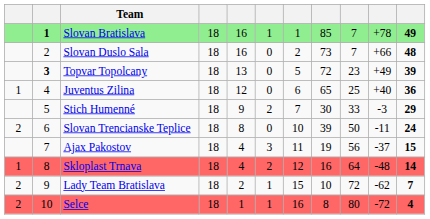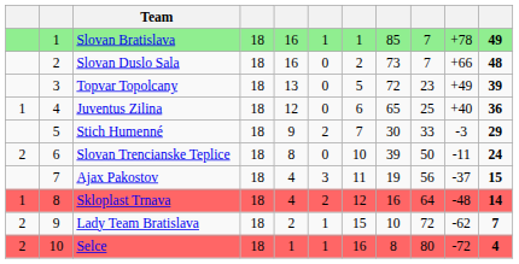Slovan Bratislava | column 2: bold -> normal
Topvar Topolcany | column 2: bold -> normal
